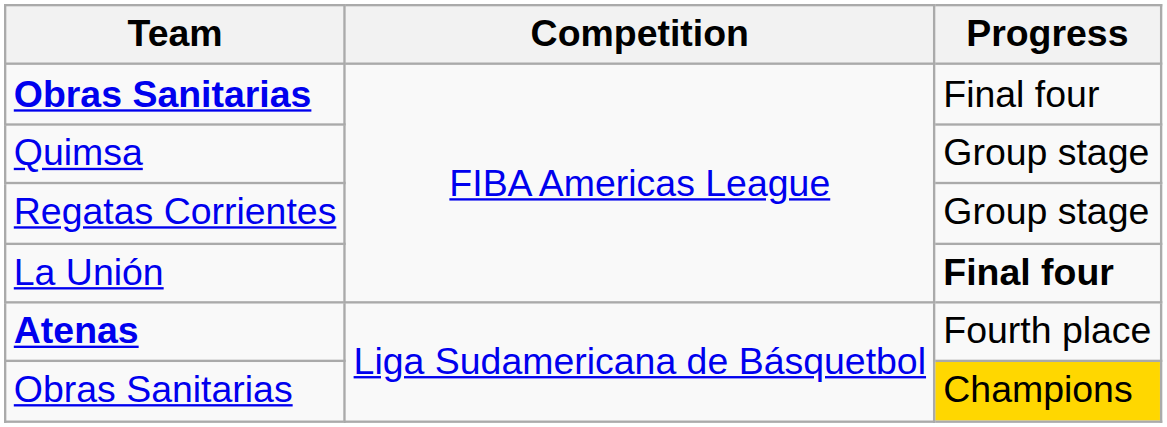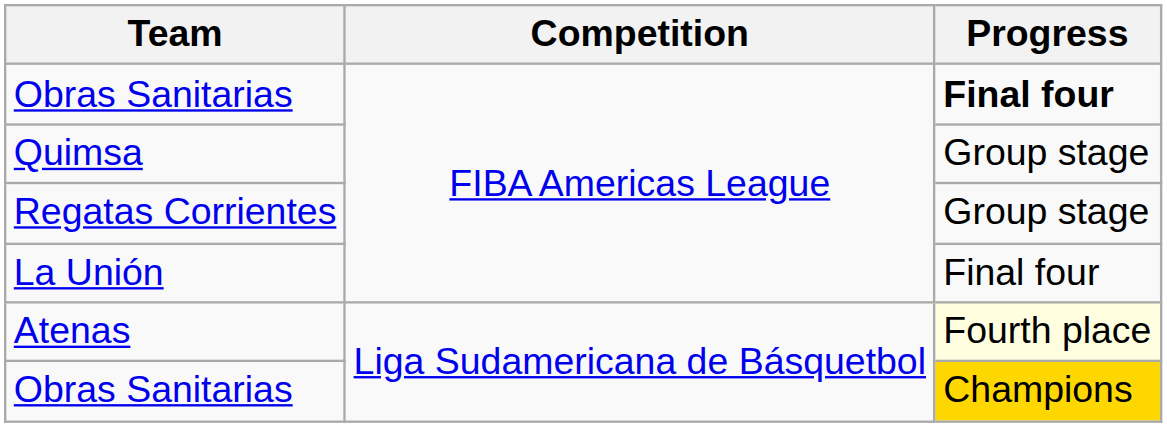Obras Sanitarias / Final four | Team: bold -> normal
Obras Sanitarias / Final four | Progress: normal -> bold
La Unión | Progress: bold -> normal
Atenas | Team: bold -> normal
Atenas | Progress: no background -> lightyellow background
